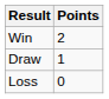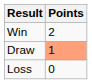Draw | Points: no background -> lightsalmon background
